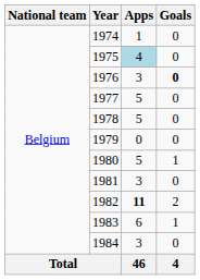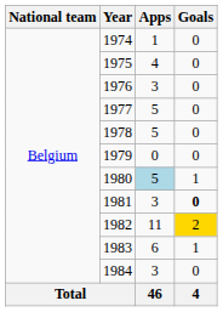1975 | Apps: lightblue background -> no background
1976 | Goals: bold -> normal
1980 | Apps: no background -> lightblue background
1981 | Goals: normal -> bold
1982 | Apps: bold -> normal
1982 | Goals: no background -> gold background
